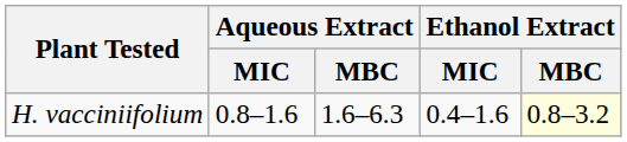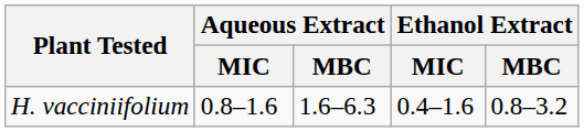H. vacciniifolium | Ethanol Extract / MBC: lightyellow background -> no background
